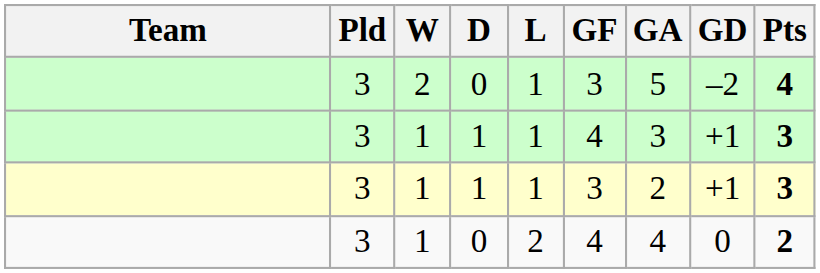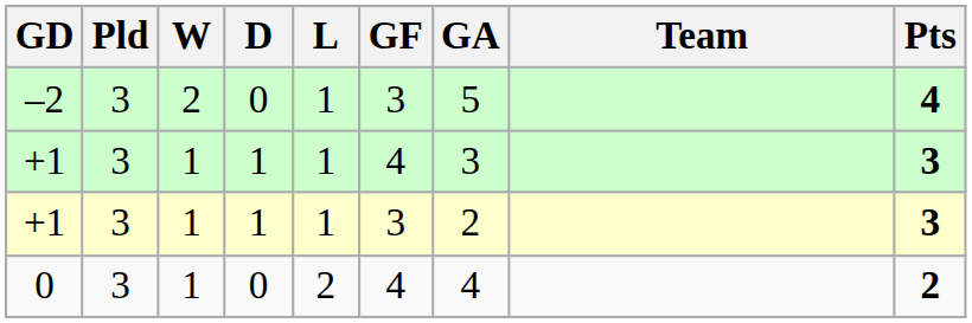columns swapped: Team <-> GD
